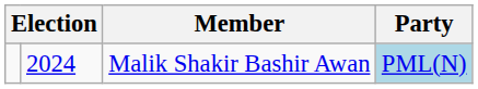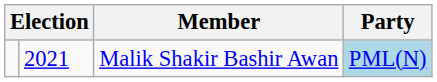Malik Shakir Bashir Awan | column 2: 2024 -> 2021
